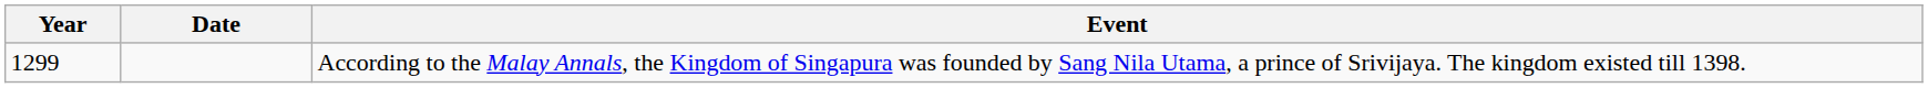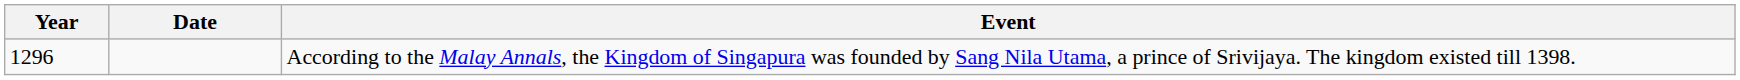row 2 | Year: 1299 -> 1296
